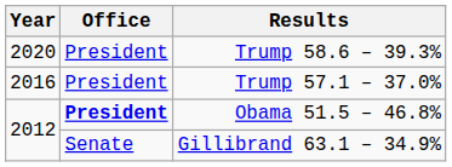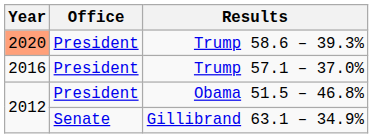Trump 58.6 – 39.3% | Year: no background -> lightsalmon background
Obama 51.5 – 46.8% | Office: bold -> normal
